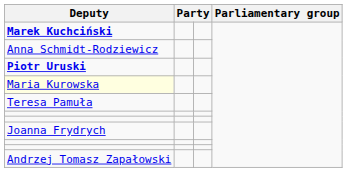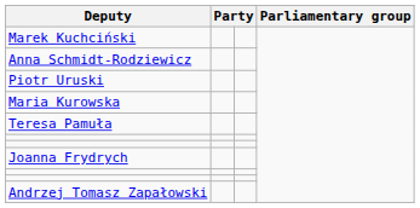Marek Kuchciński | Deputy: bold -> normal
Piotr Uruski | Deputy: bold -> normal
Maria Kurowska | Deputy: lightyellow background -> no background
